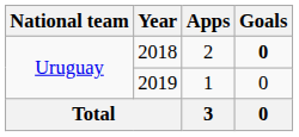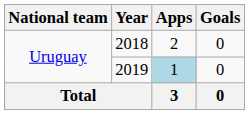2018 | Goals: bold -> normal
2019 | Apps: no background -> lightblue background
